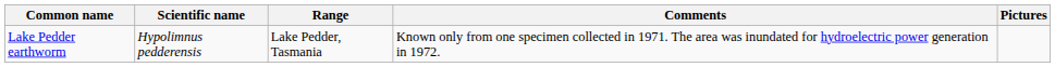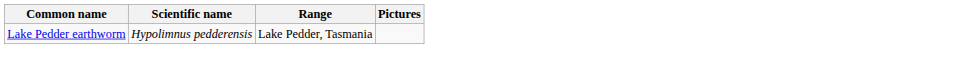- column: Comments | Known only from one specimen collected in 1971. The area was inundated for hydroelectric power generation in 1972.
